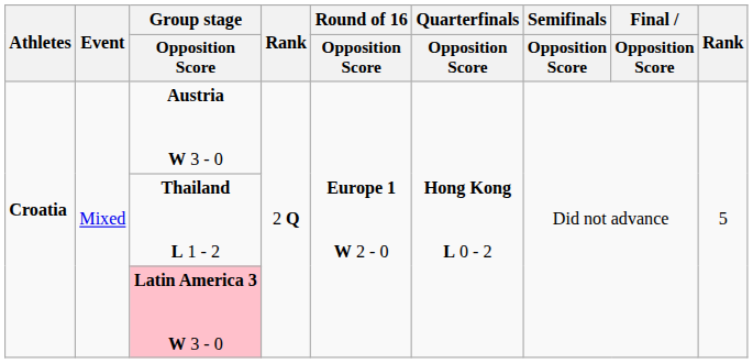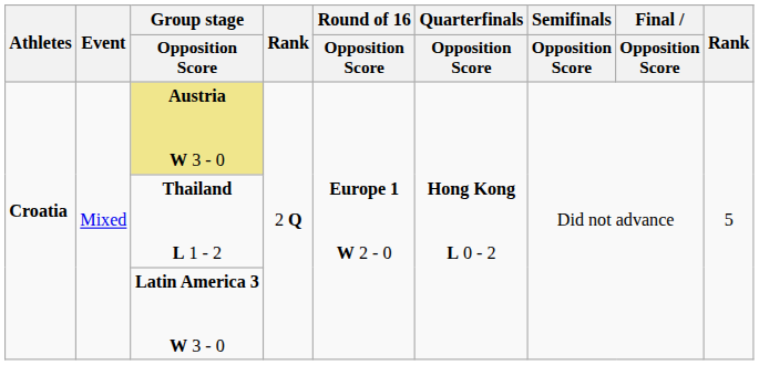Austria W 3 - 0 | Group stage / Opposition Score: no background -> khaki background
Latin America 3 W 3 - 0 | Group stage / Opposition Score: pink background -> no background
